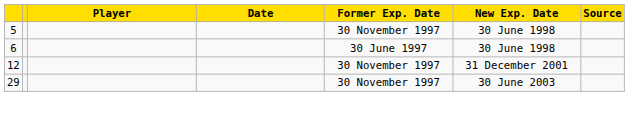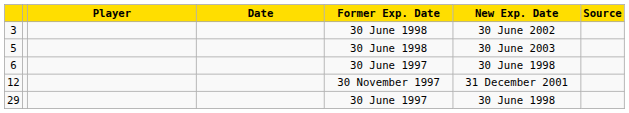+ row: 3 | 30 June 1998 | 30 June 2002
5 | Former Exp. Date: 30 November 1997 -> 30 June 1998
5 | New Exp. Date: 30 June 1998 -> 30 June 2003
29 | Former Exp. Date: 30 November 1997 -> 30 June 1997
29 | New Exp. Date: 30 June 2003 -> 30 June 1998
